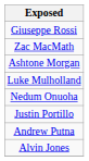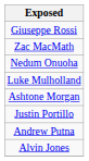row 4 | column 1: Ashtone Morgan -> Nedum Onuoha
row 6 | column 1: Nedum Onuoha -> Ashtone Morgan
